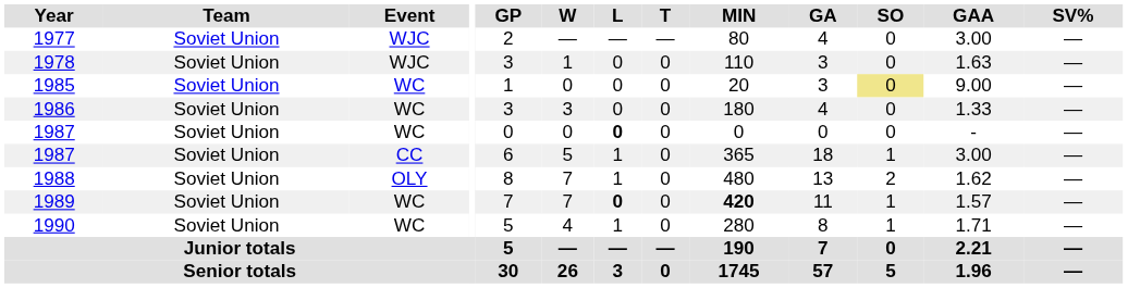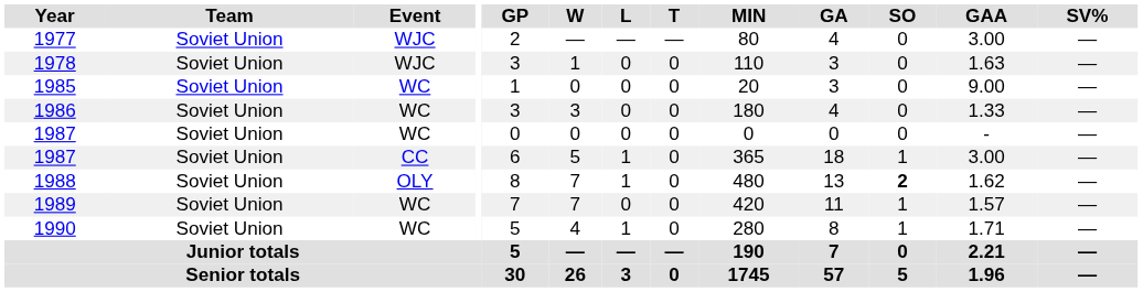1985 | SO: khaki background -> no background
1987 / WC | L: bold -> normal
1988 | SO: normal -> bold
1989 | L: bold -> normal
1989 | MIN: bold -> normal
